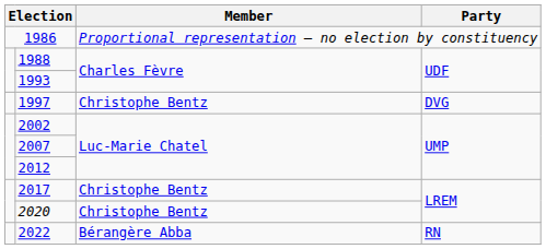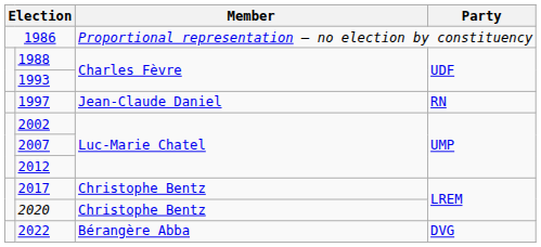1997 | Member: Christophe Bentz -> Jean-Claude Daniel
1997 | Party: DVG -> RN
2022 | Party: RN -> DVG
